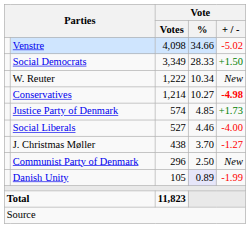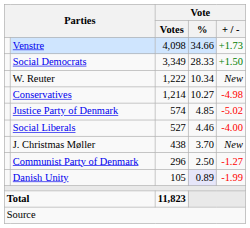Venstre | Vote / + / -: -5.02 -> +1.73
Conservatives | Vote / + / -: bold -> normal
Justice Party of Denmark | Vote / + / -: +1.73 -> -5.02
J. Christmas Møller | Vote / + / -: -1.27 -> New
Communist Party of Denmark | Vote / + / -: New -> -1.27
